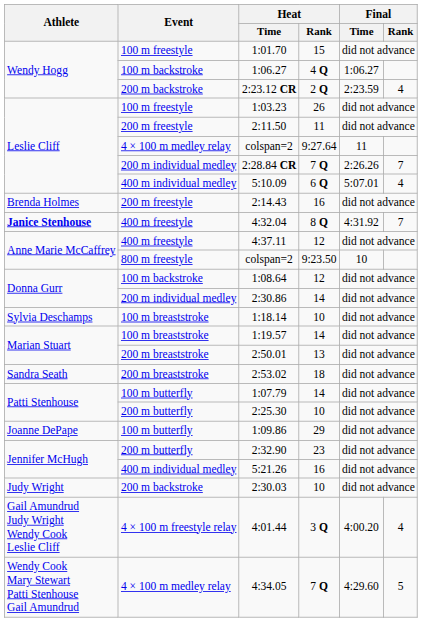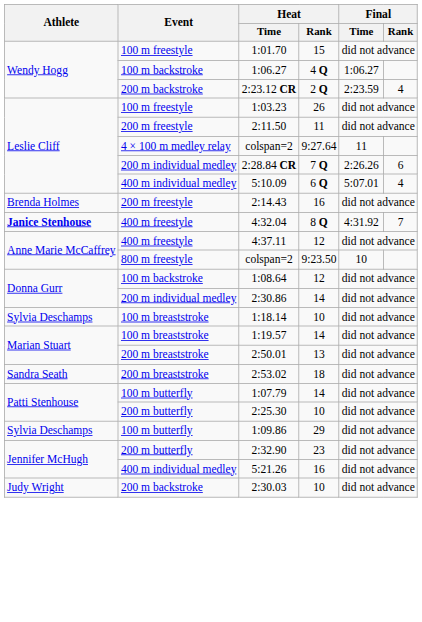2:28.84 CR | Final / Rank: 7 -> 6
1:09.86 | Athlete: Joanne DePape -> Sylvia Deschamps
- row: Gail Amundrud Judy Wright Wendy Cook Leslie Cliff | 4 × 100 m freestyle relay | 4:01.44 | 3 Q | 4:00.20 | 4
- row: Wendy Cook Mary Stewart Patti Stenhouse Gail Amundrud | 4 × 100 m medley relay | 4:34.05 | 7 Q | 4:29.60 | 5
